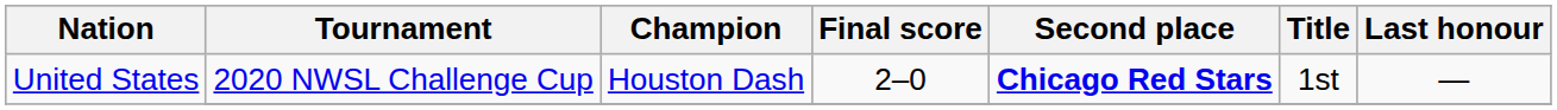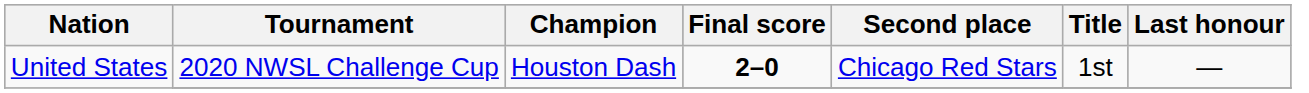United States / 2020 NWSL Challenge Cup | Final score: normal -> bold
United States / 2020 NWSL Challenge Cup | Second place: bold -> normal
